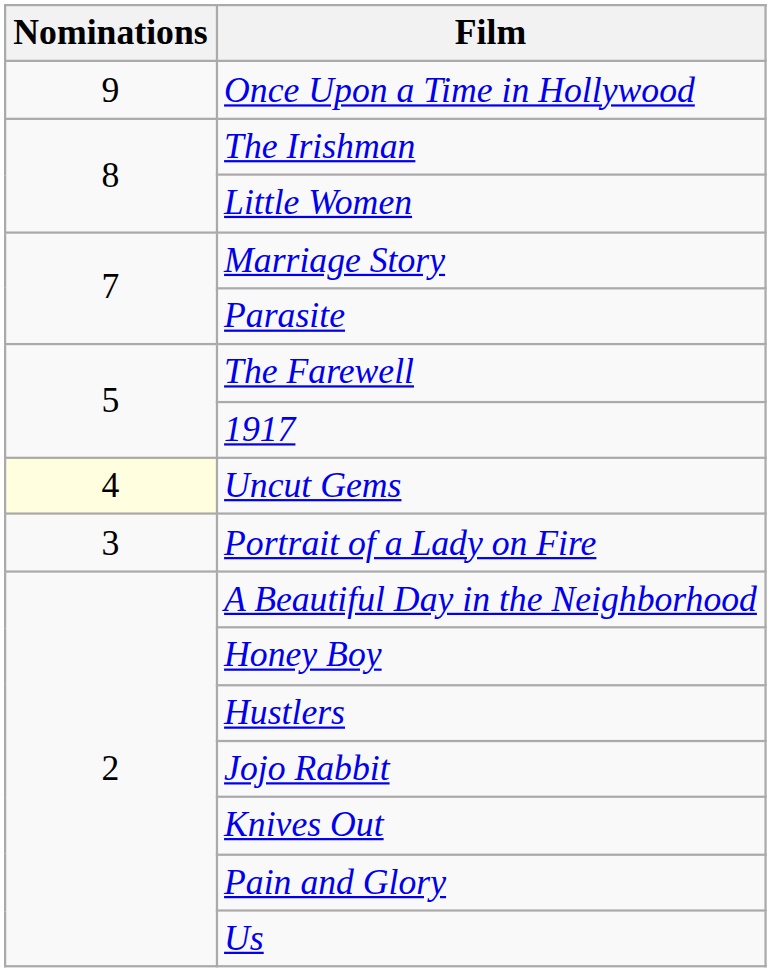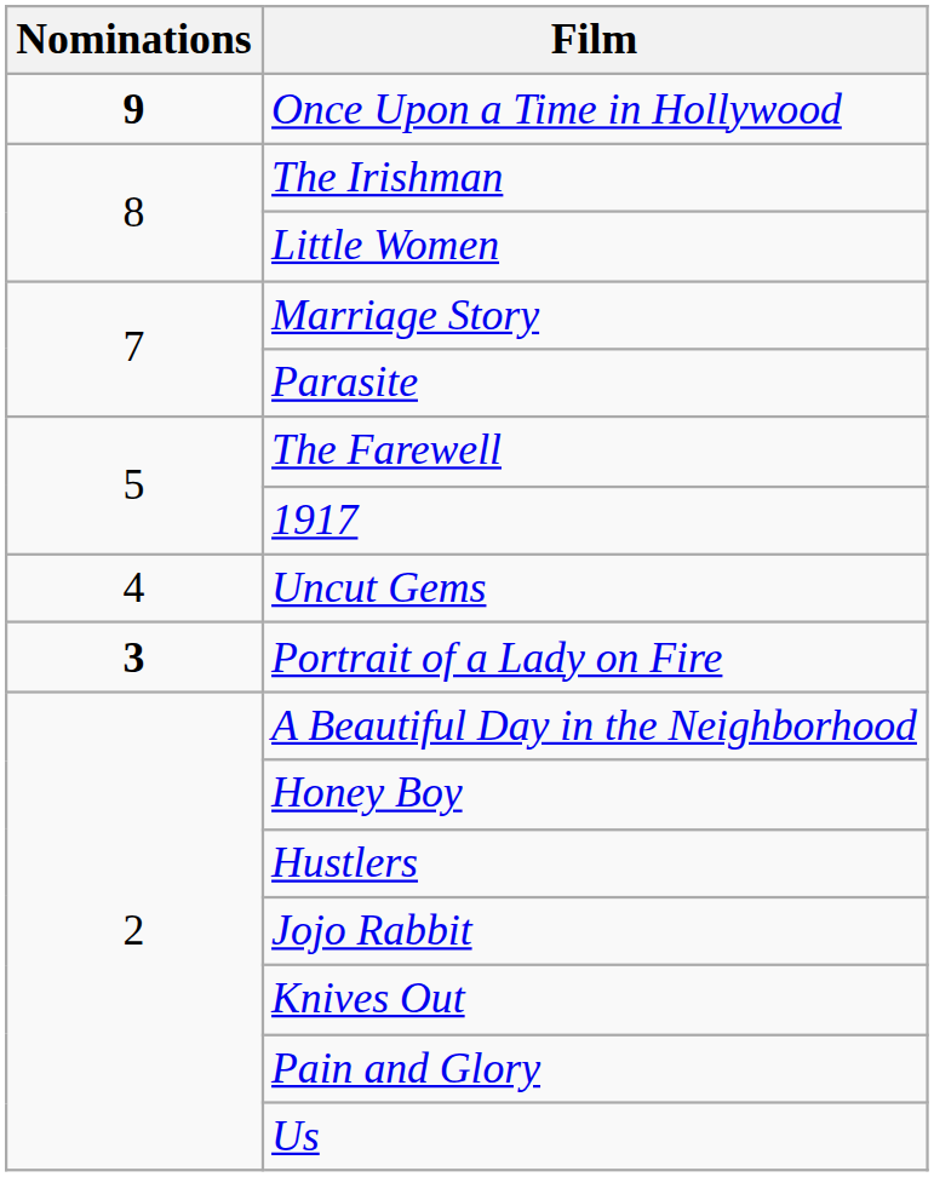Once Upon a Time in Hollywood | Nominations: normal -> bold
Uncut Gems | Nominations: lightyellow background -> no background
Portrait of a Lady on Fire | Nominations: normal -> bold
